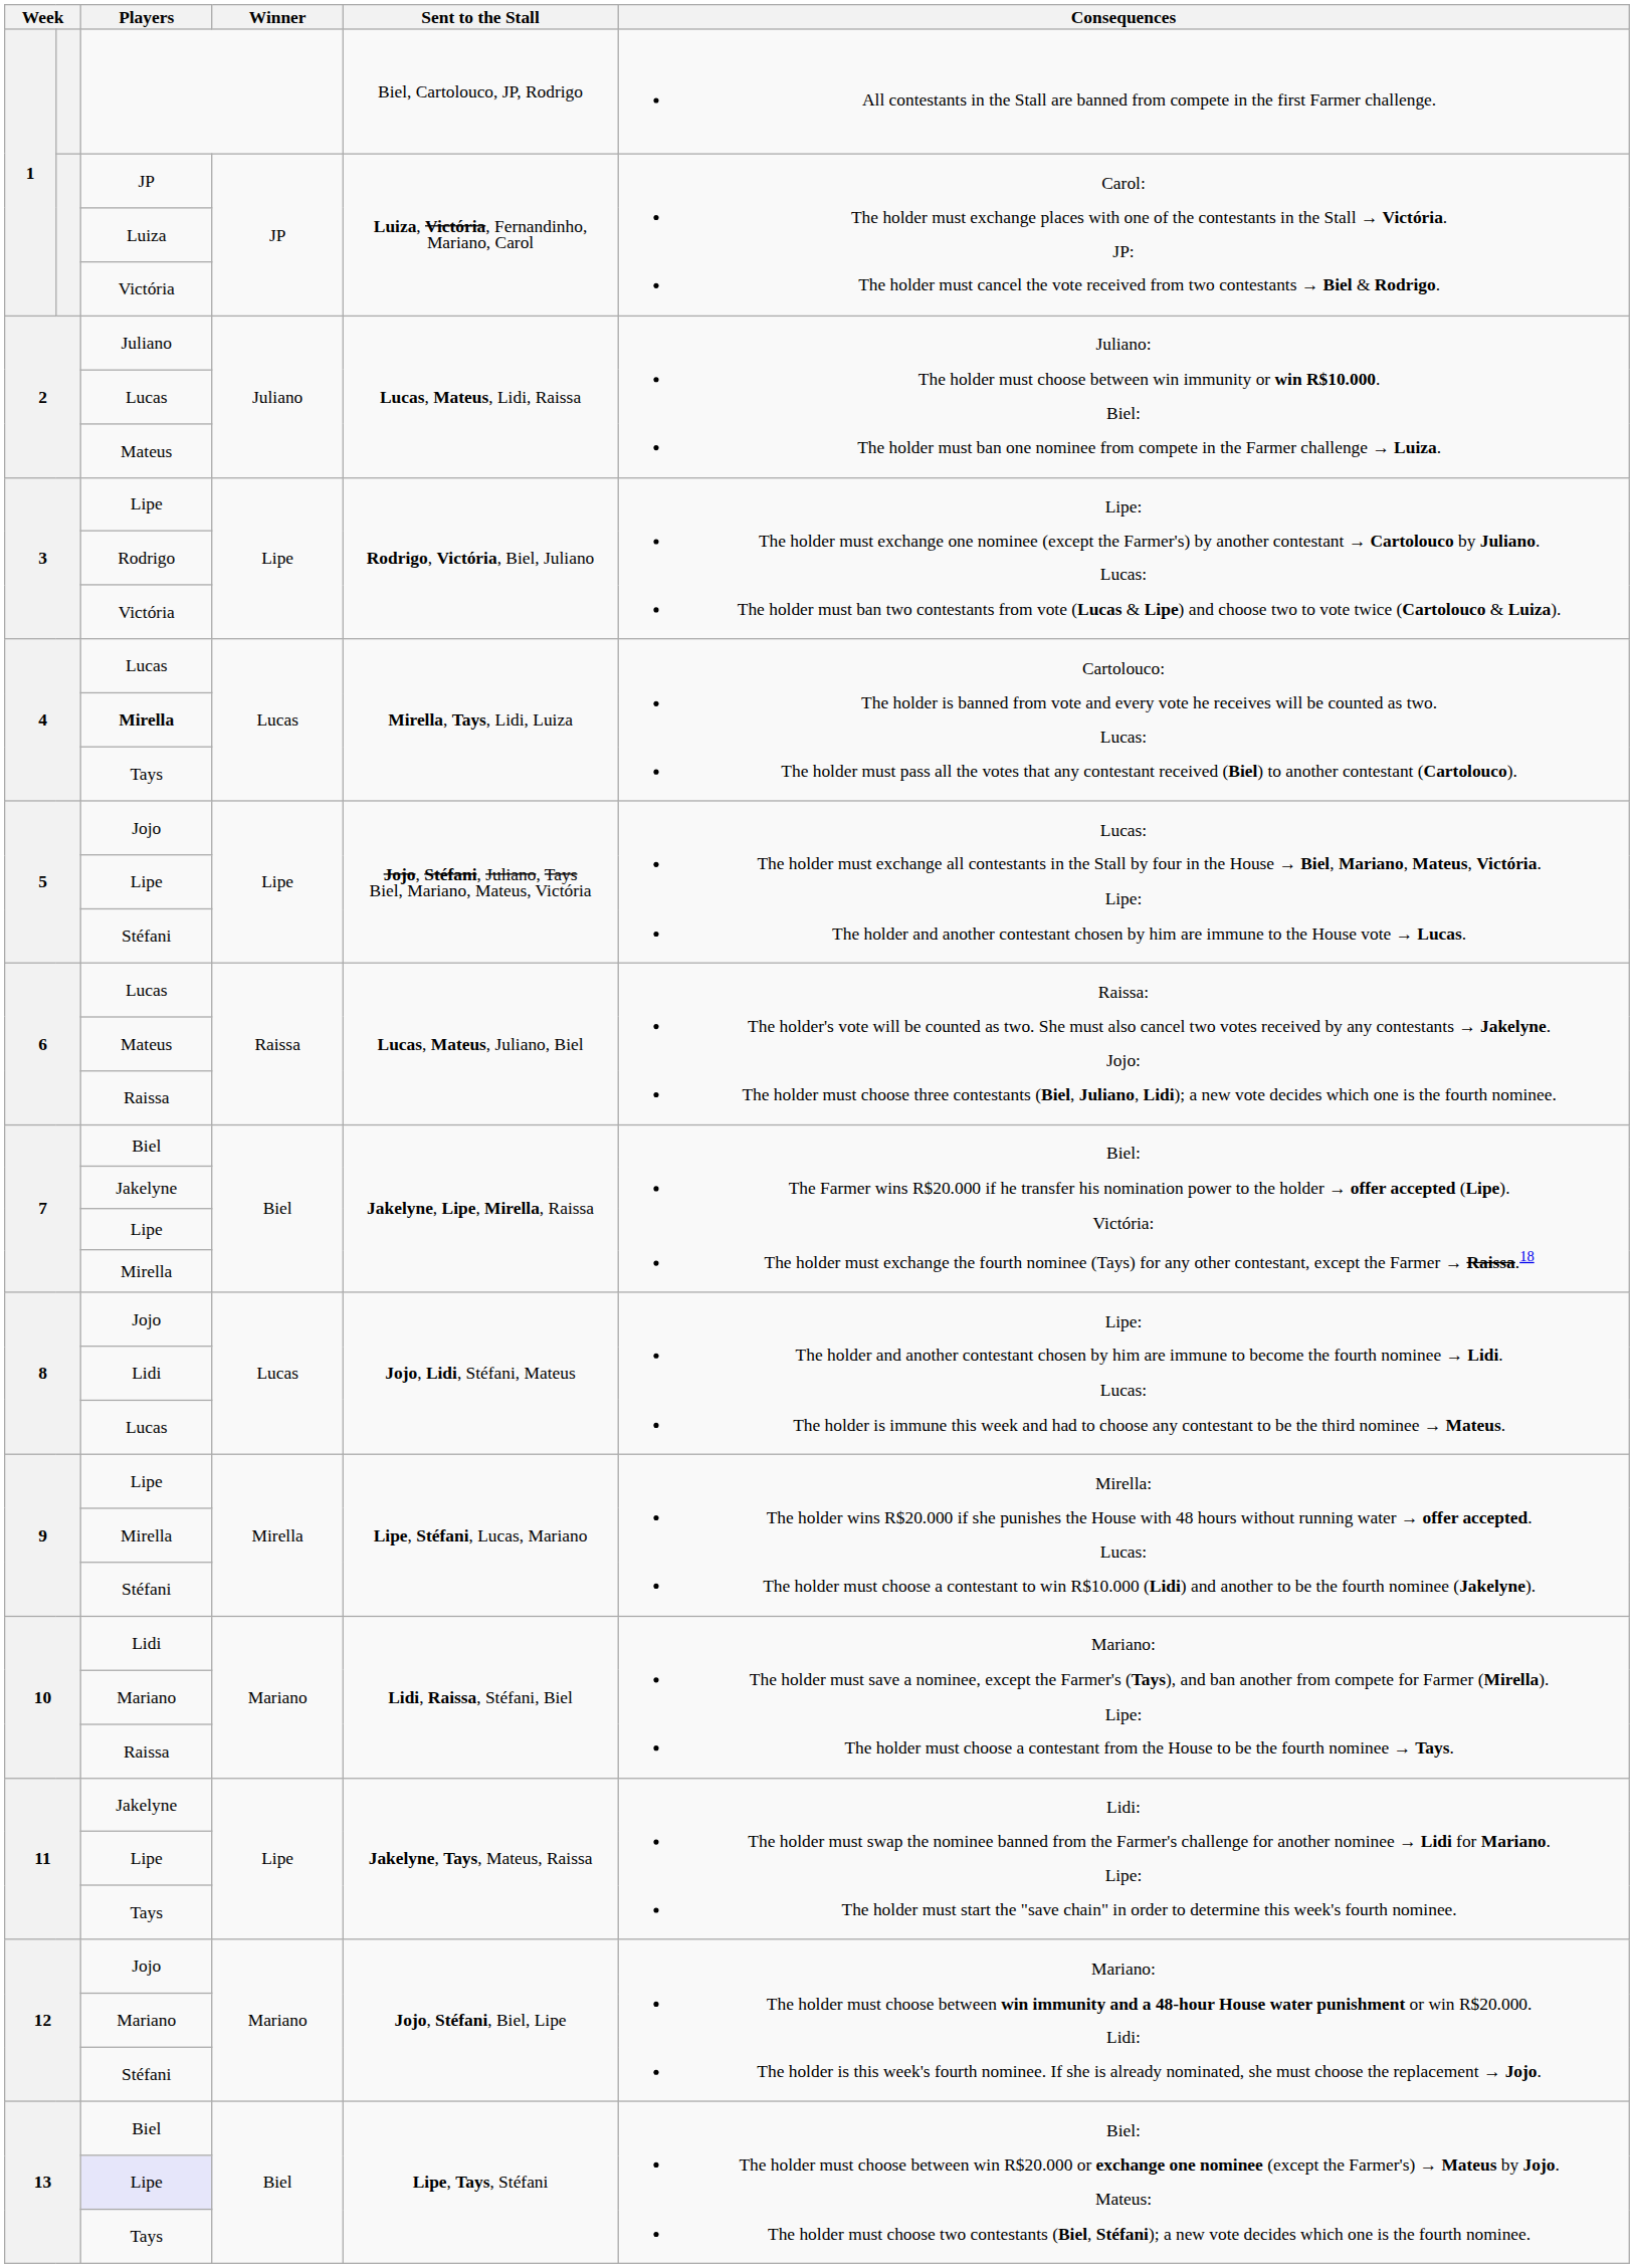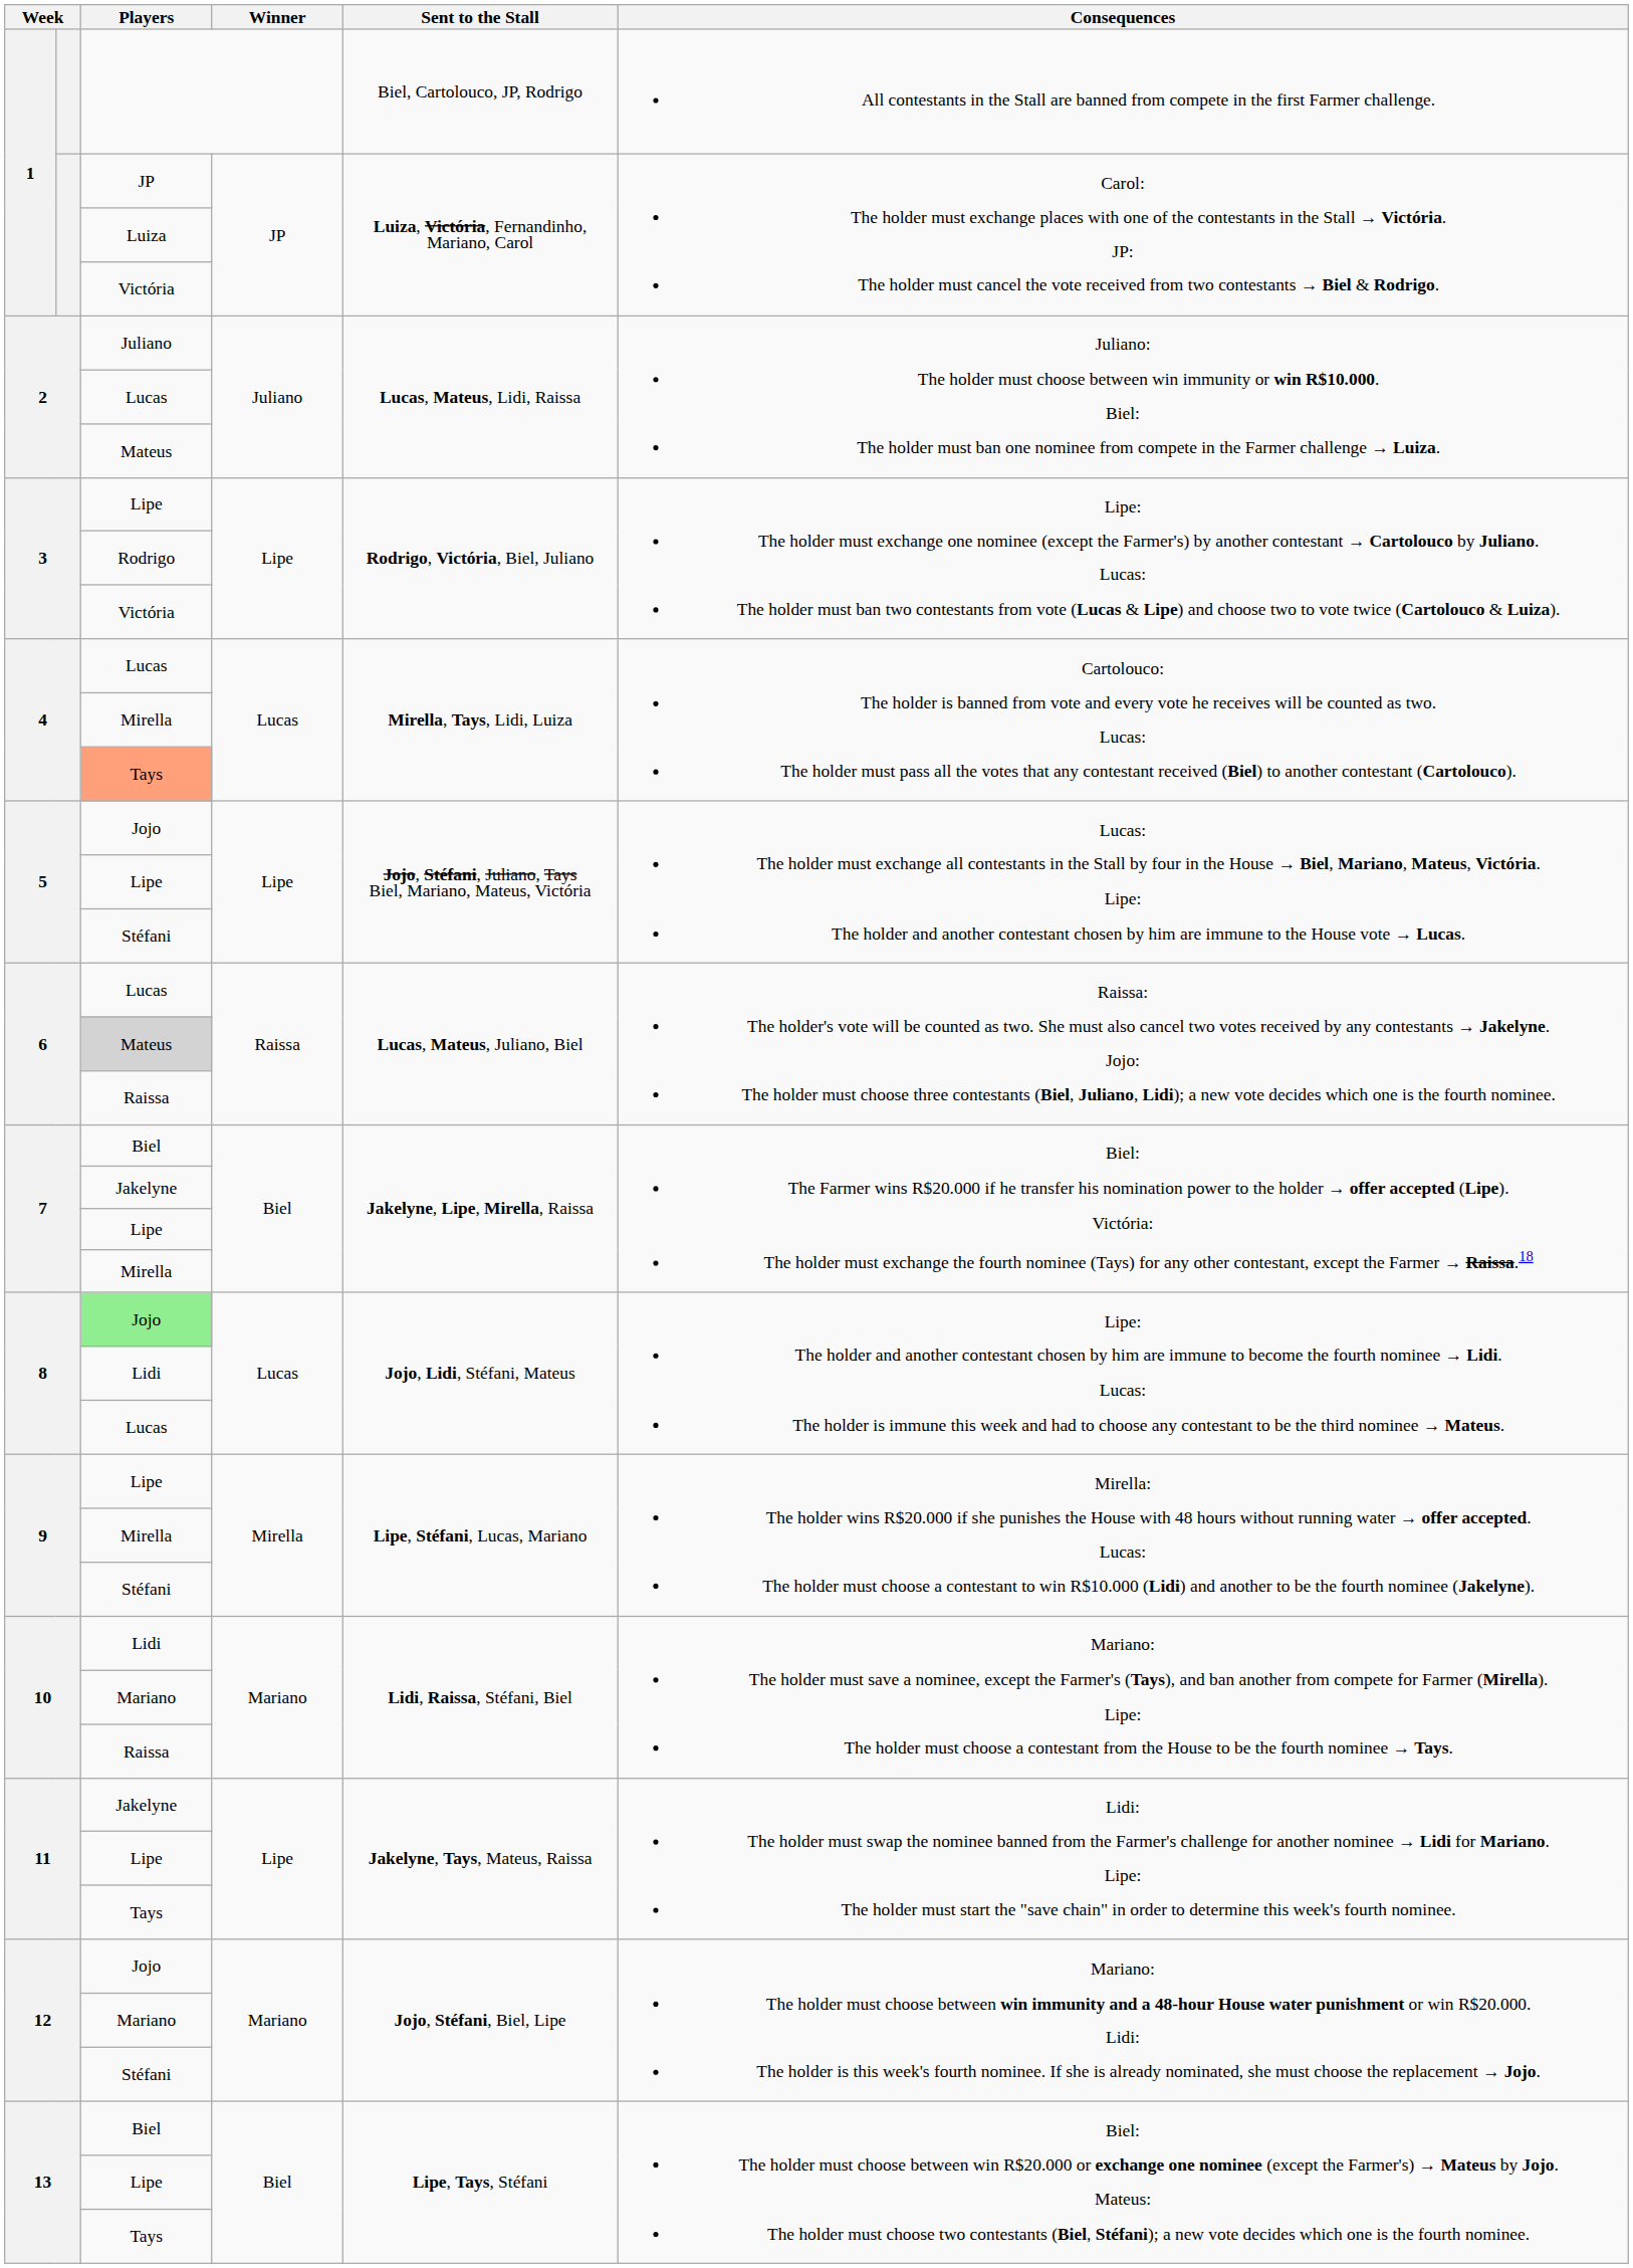4 / Mirella | Players: bold -> normal
4 / Tays | Players: no background -> lightsalmon background
6 / Mateus | Players: no background -> lightgrey background
8 / Jojo | Players: no background -> lightgreen background
13 / Lipe | Players: lavender background -> no background
